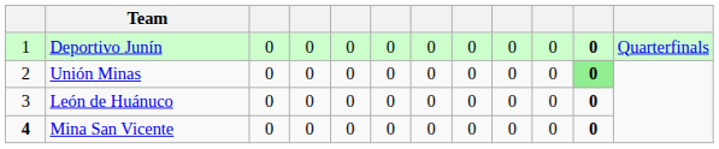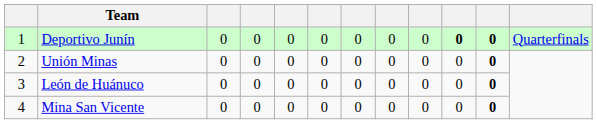Deportivo Junín | column 10: normal -> bold
Unión Minas | column 11: lightgreen background -> no background
Mina San Vicente | column 1: bold -> normal
